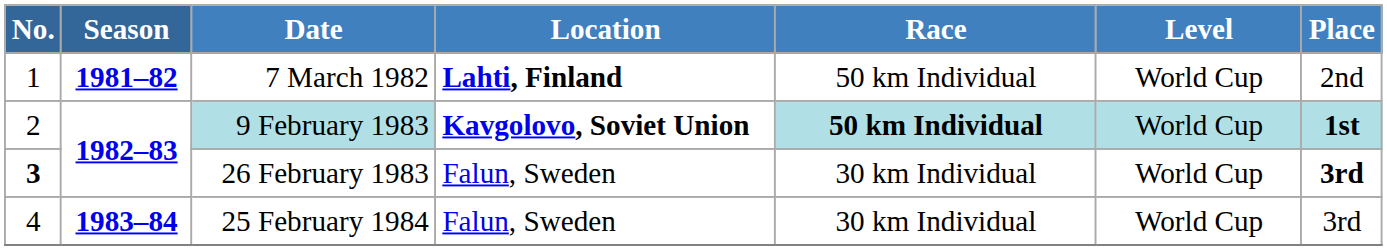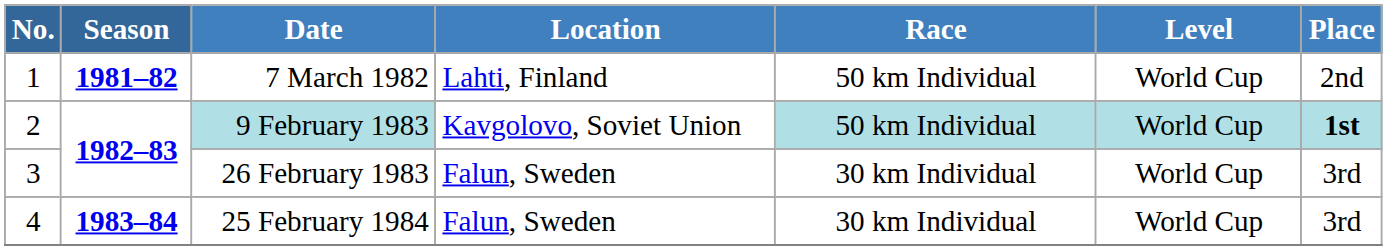7 March 1982 | Location: bold -> normal
9 February 1983 | Location: bold -> normal
9 February 1983 | Race: bold -> normal
26 February 1983 | No.: bold -> normal
26 February 1983 | Place: bold -> normal
